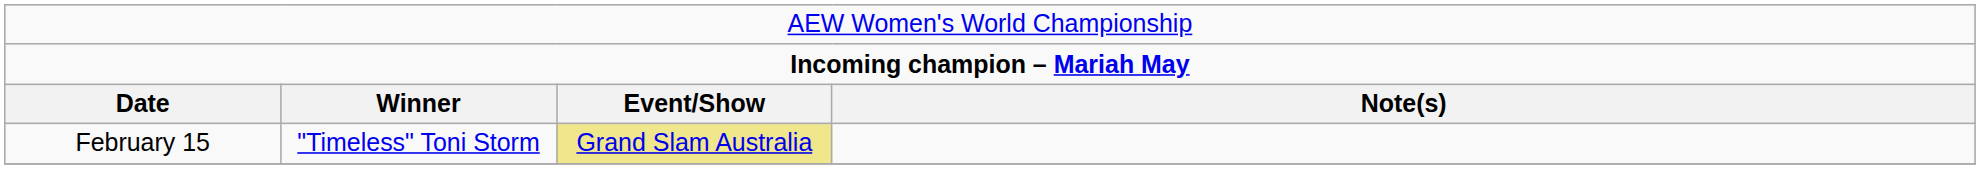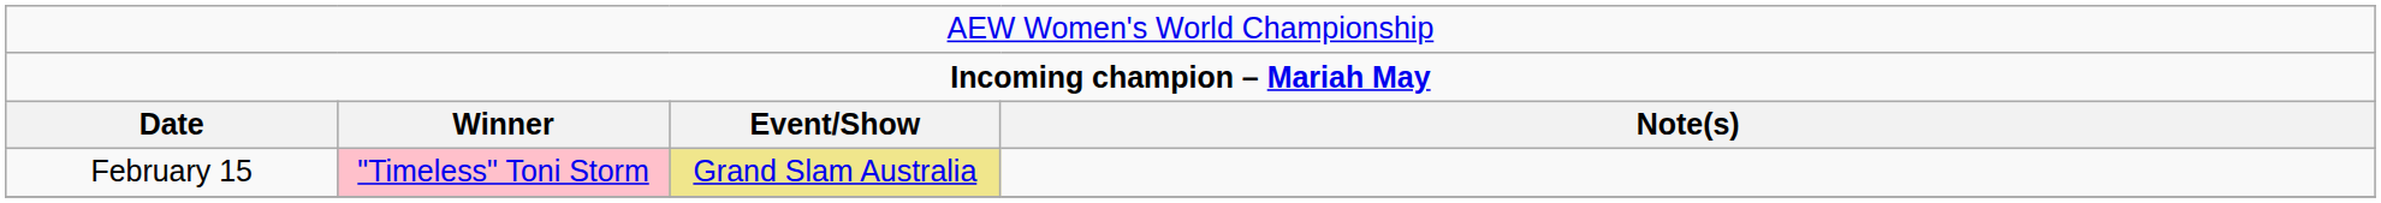February 15 | column 2: no background -> pink background
